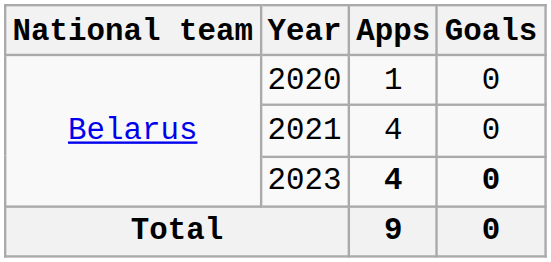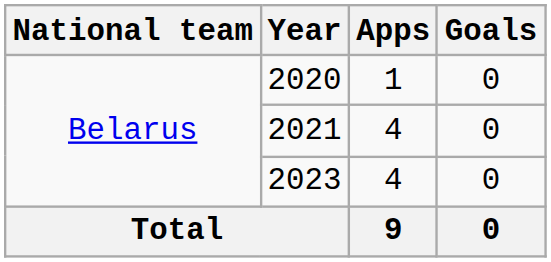2023 | Apps: bold -> normal
2023 | Goals: bold -> normal
